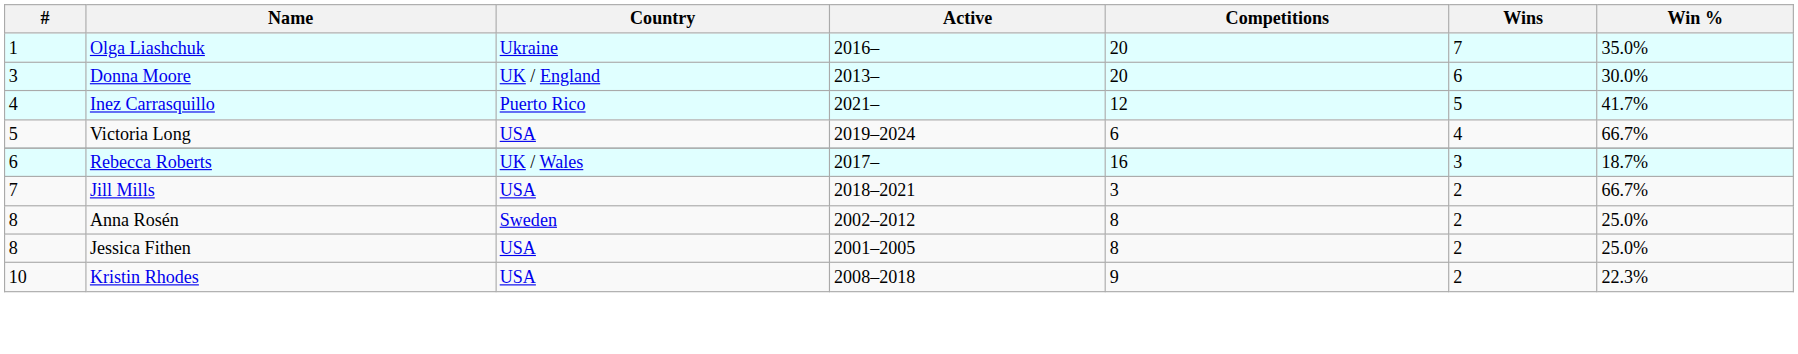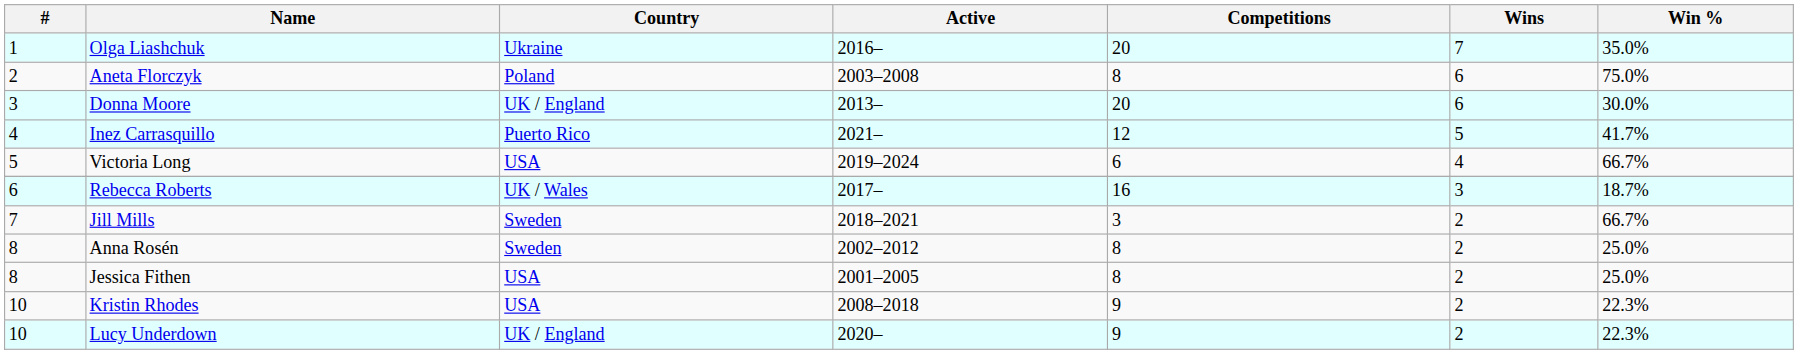+ row: 2 | Aneta Florczyk | Poland | 2003–2008 | 8 | 6 | 75.0%
Jill Mills | Country: USA -> Sweden
+ row: 10 | Lucy Underdown | UK / England | 2020– | 9 | 2 | 22.3%
